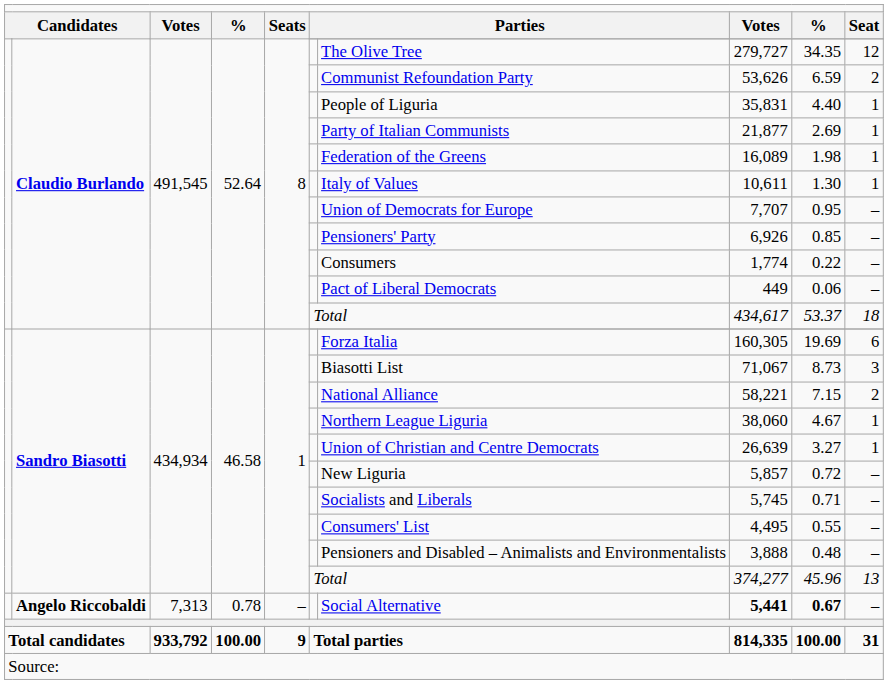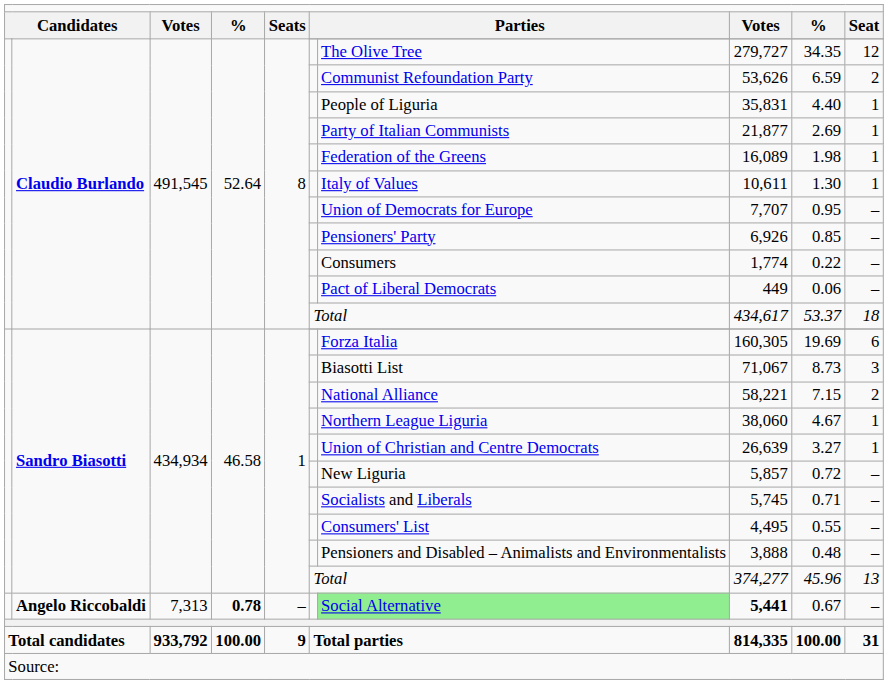Angelo Riccobaldi | column 4: normal -> bold
Angelo Riccobaldi | column 7: no background -> lightgreen background
Angelo Riccobaldi | column 9: bold -> normal
